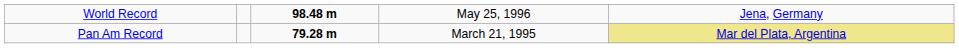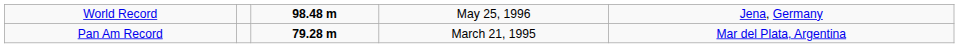Pan Am Record | column 5: khaki background -> no background
